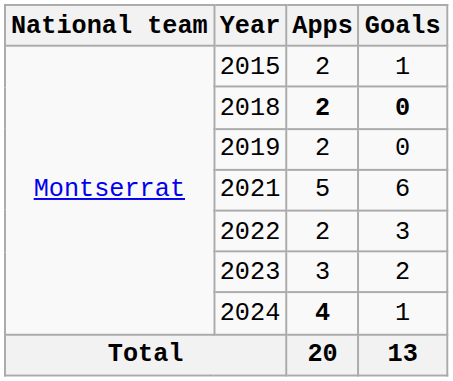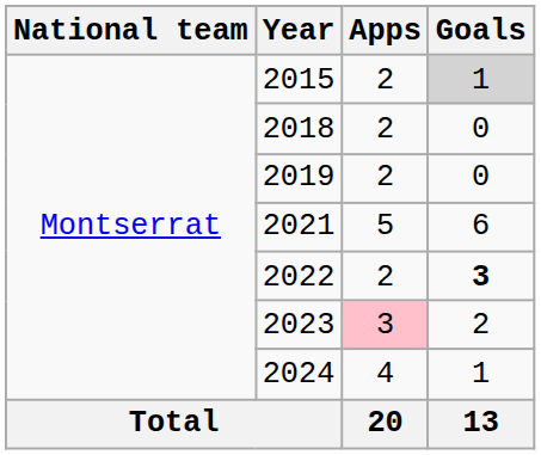2015 | Goals: no background -> lightgrey background
2018 | Apps: bold -> normal
2018 | Goals: bold -> normal
2022 | Goals: normal -> bold
2023 | Apps: no background -> pink background
2024 | Apps: bold -> normal
